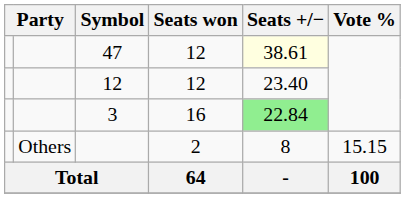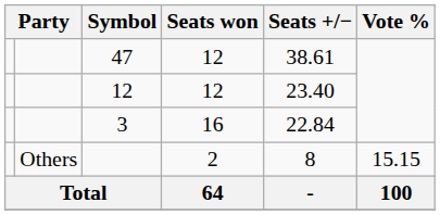47 | Seats +/−: lightyellow background -> no background
3 | Seats +/−: lightgreen background -> no background
